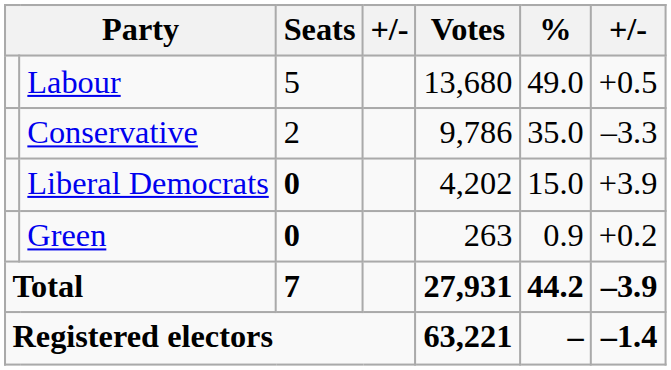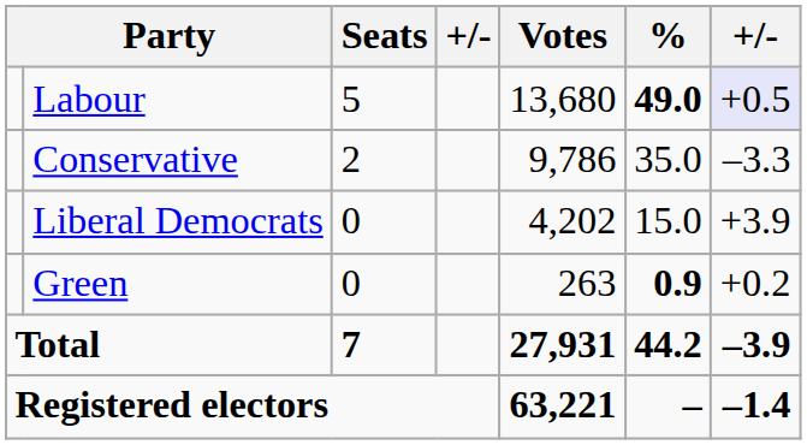Labour | %: normal -> bold
Labour | column 7: no background -> lavender background
Liberal Democrats | Seats: bold -> normal
Green | Seats: bold -> normal
Green | %: normal -> bold
